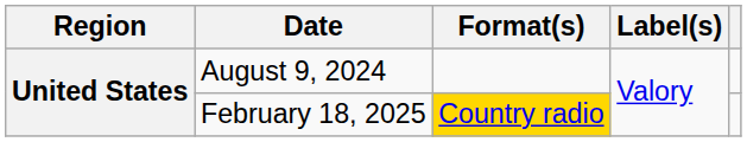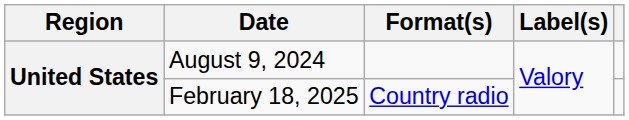February 18, 2025 | Format(s): gold background -> no background
